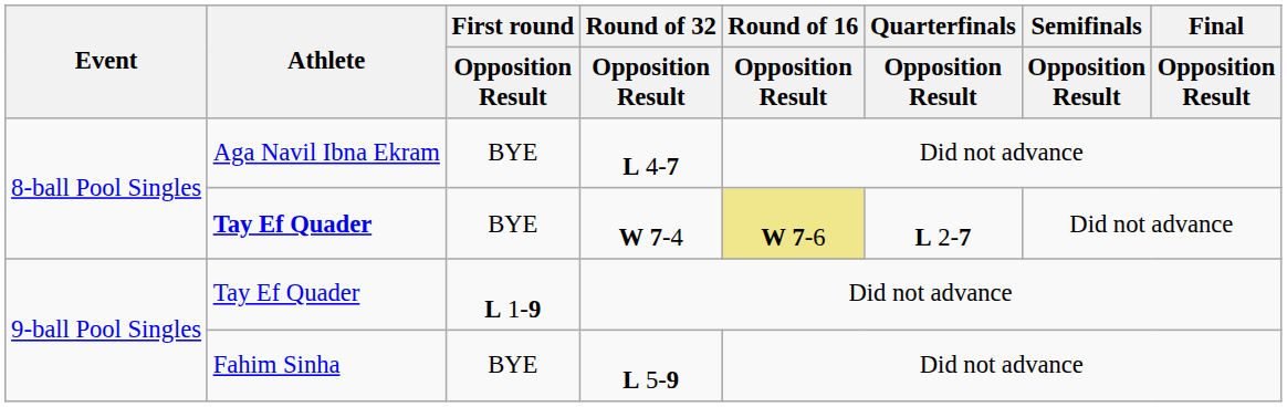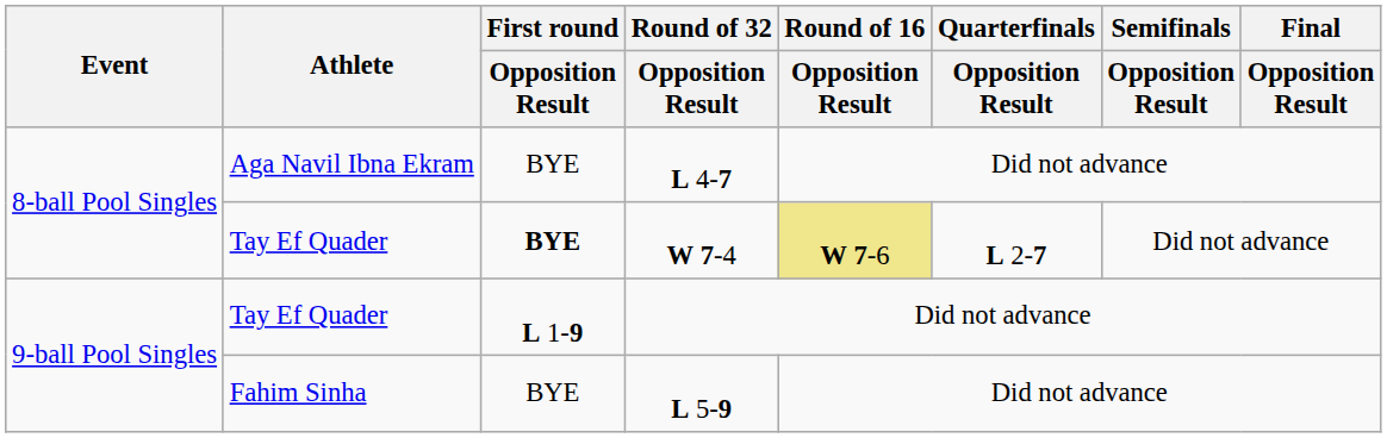W 7-4 | Athlete: bold -> normal
W 7-4 | First round / Opposition Result: normal -> bold
